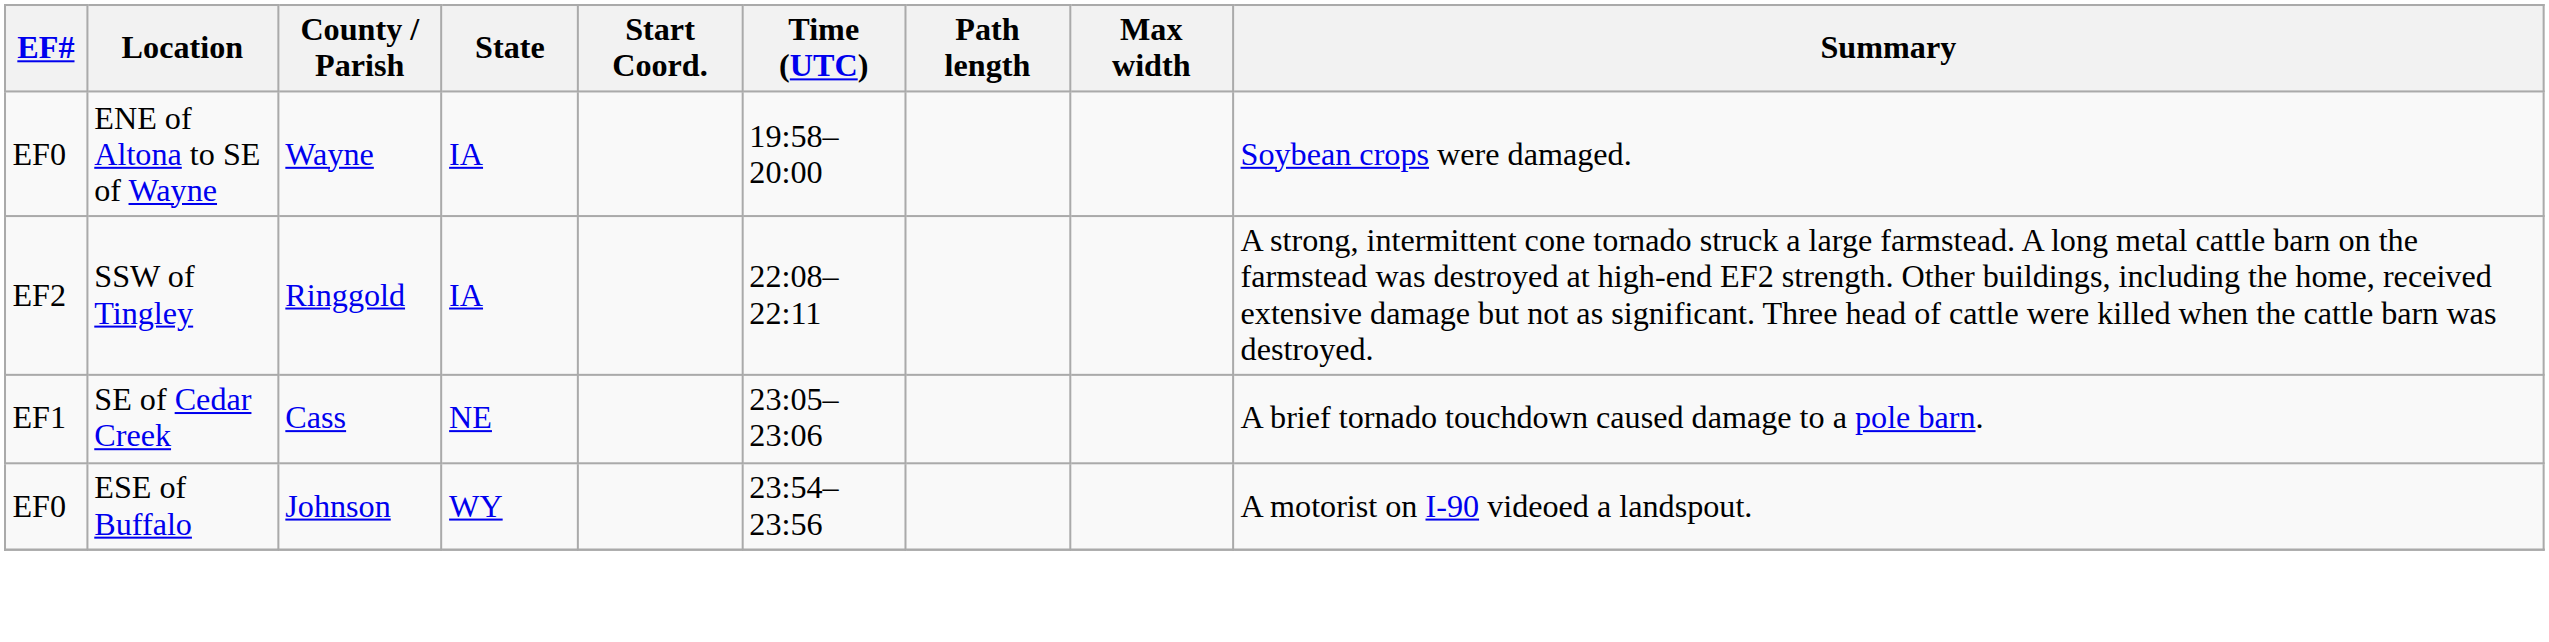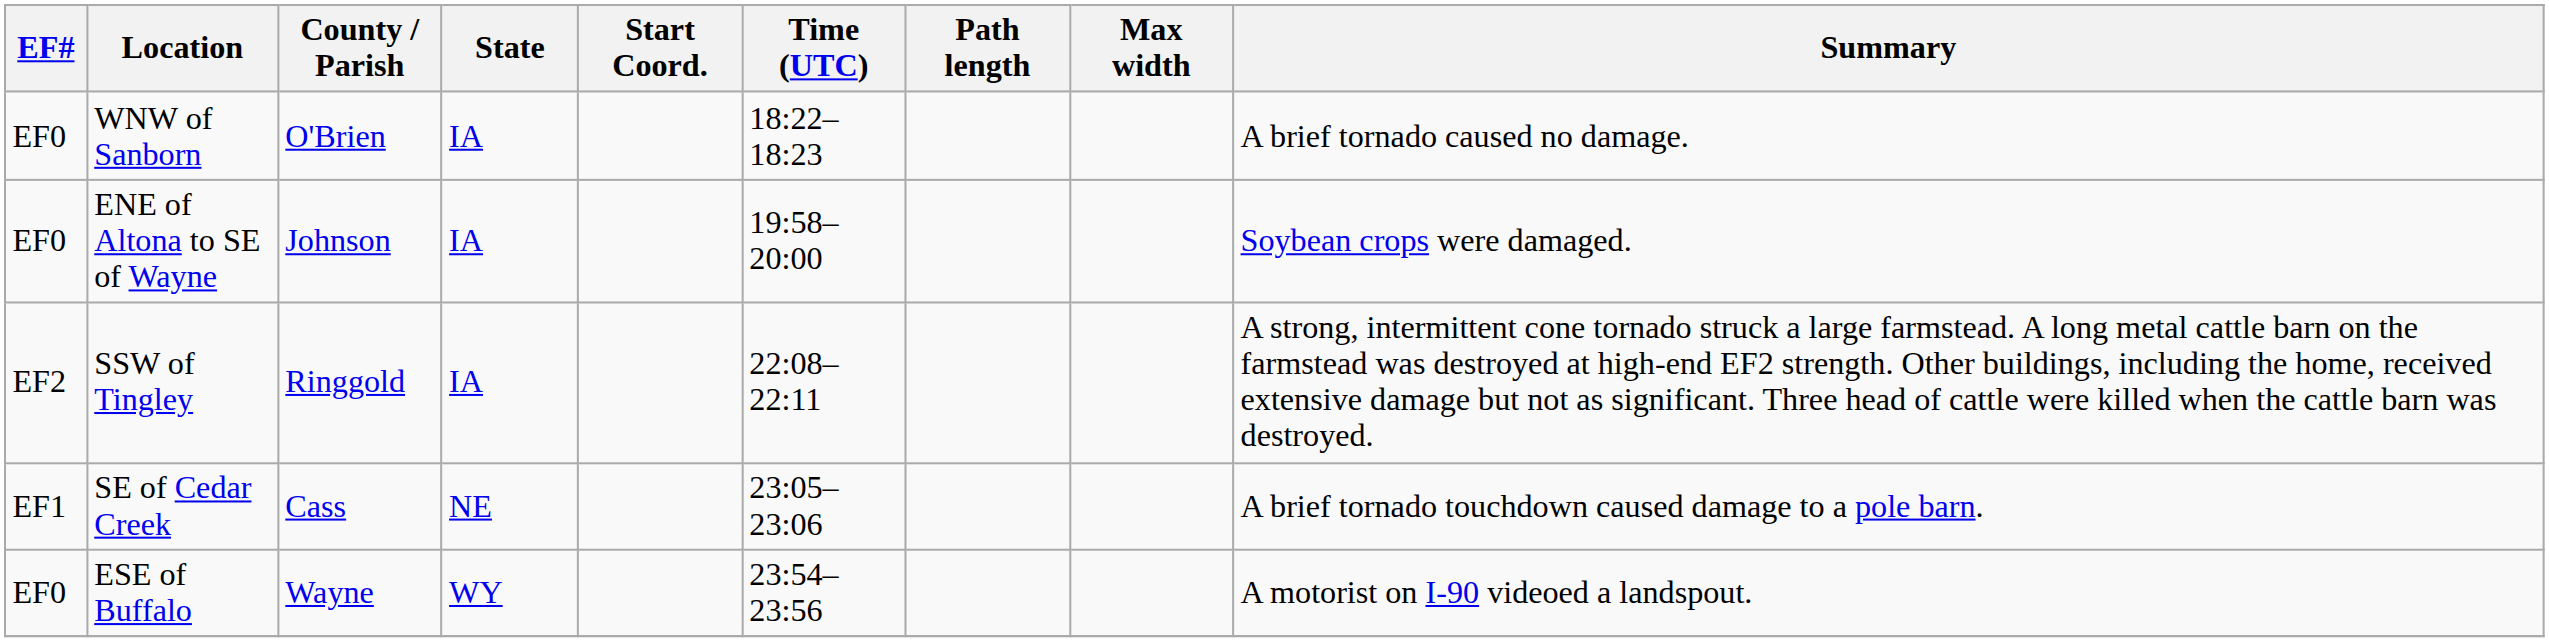+ row: EF0 | WNW of Sanborn | O'Brien | IA | 18:22–18:23 | A brief tornado caused no damage.
ENE of Altona to SE of Wayne | County / Parish: Wayne -> Johnson
ESE of Buffalo | County / Parish: Johnson -> Wayne
